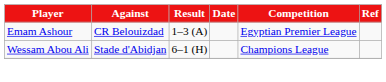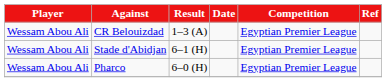CR Belouizdad | Player: Emam Ashour -> Wessam Abou Ali
Stade d'Abidjan | Competition: Champions League -> Egyptian Premier League
+ row: Wessam Abou Ali | Pharco | 6–0 (H) | Egyptian Premier League
